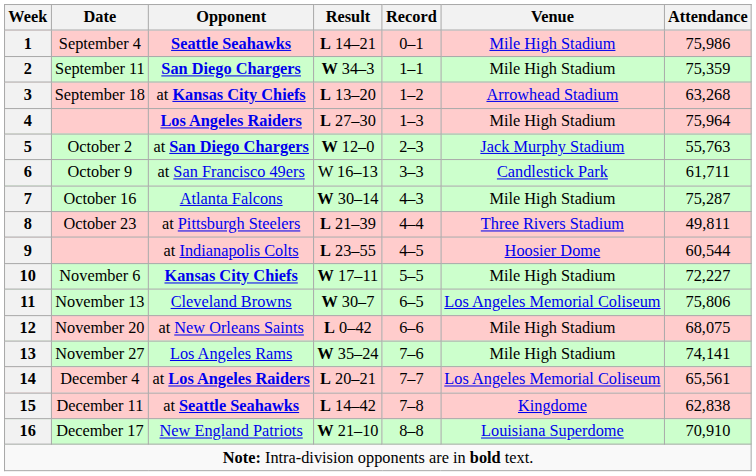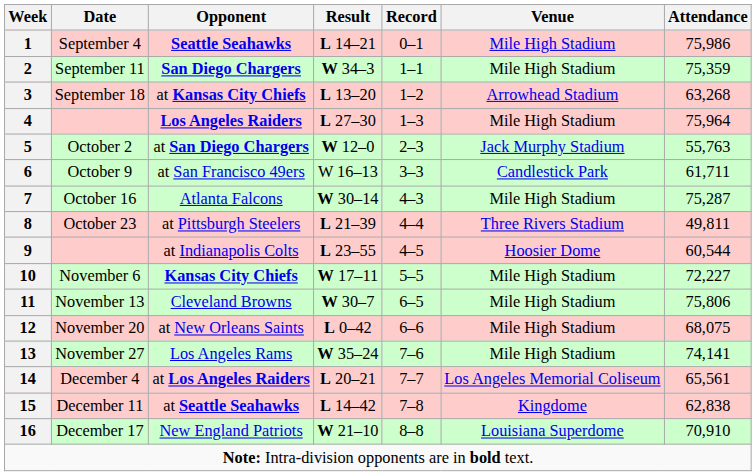11 | Venue: Los Angeles Memorial Coliseum -> Mile High Stadium
